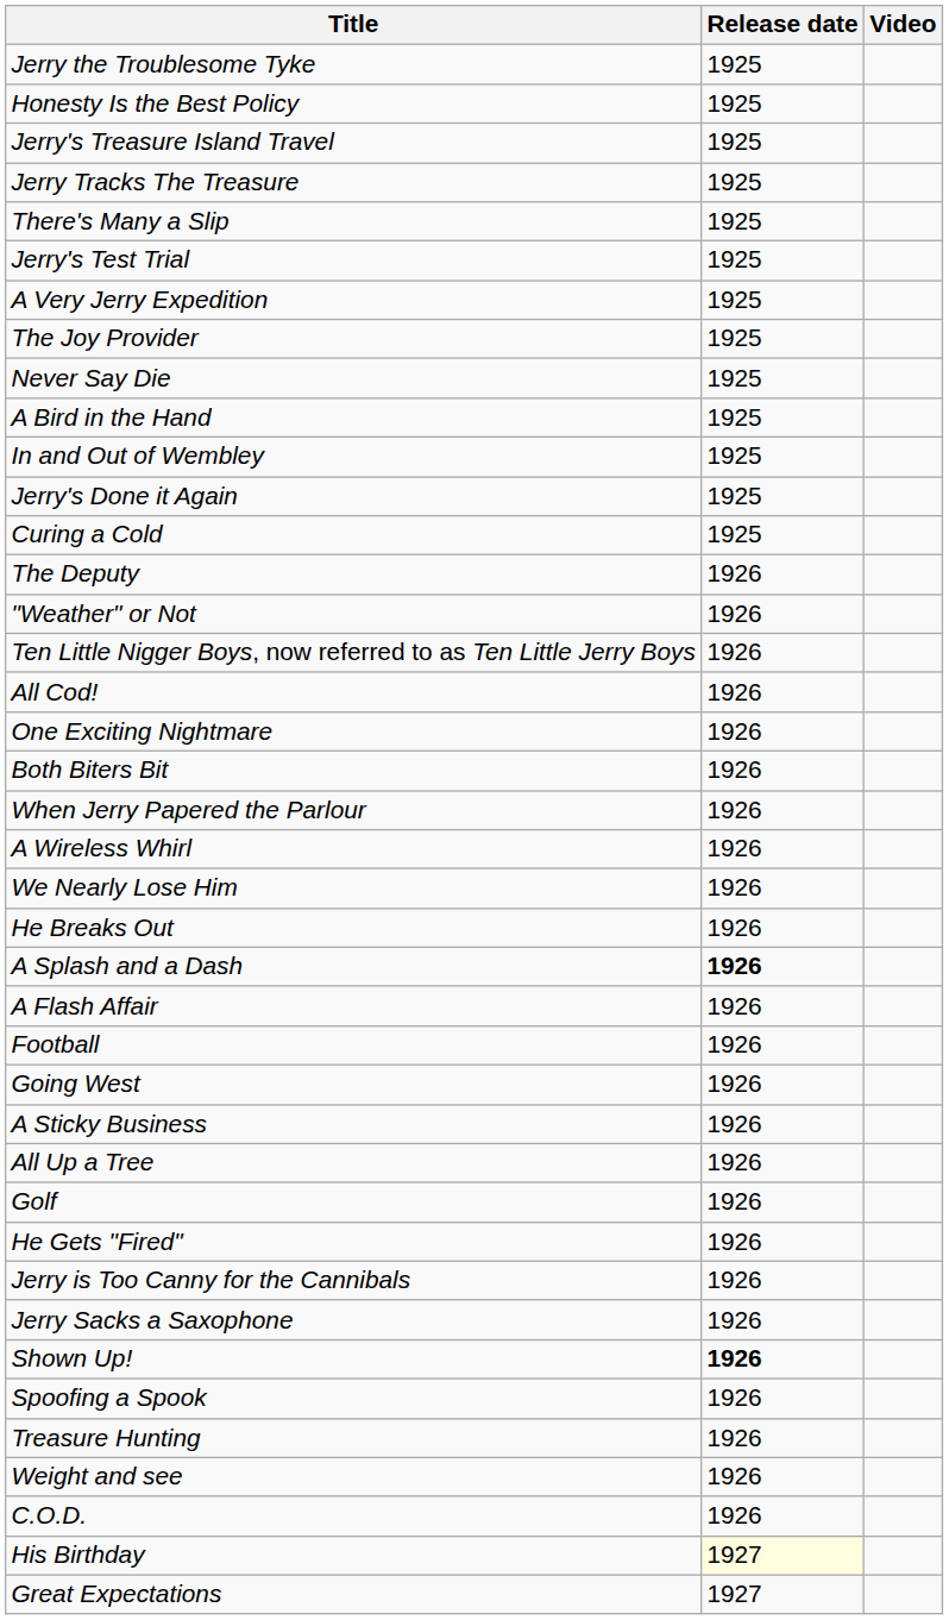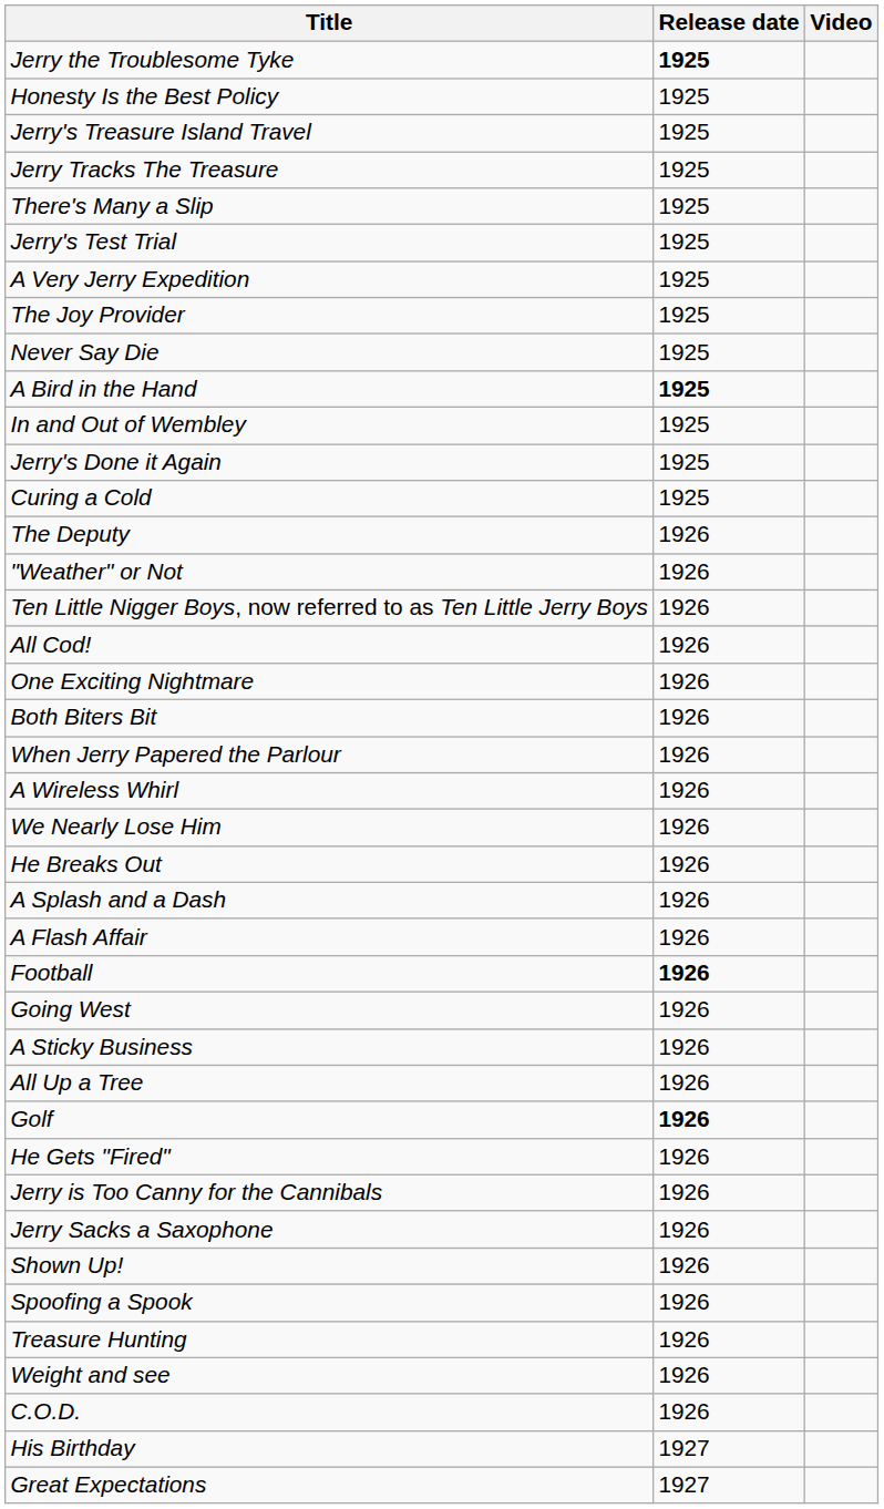Jerry the Troublesome Tyke | Release date: normal -> bold
A Bird in the Hand | Release date: normal -> bold
A Splash and a Dash | Release date: bold -> normal
Football | Release date: normal -> bold
Golf | Release date: normal -> bold
Shown Up! | Release date: bold -> normal
His Birthday | Release date: lightyellow background -> no background
